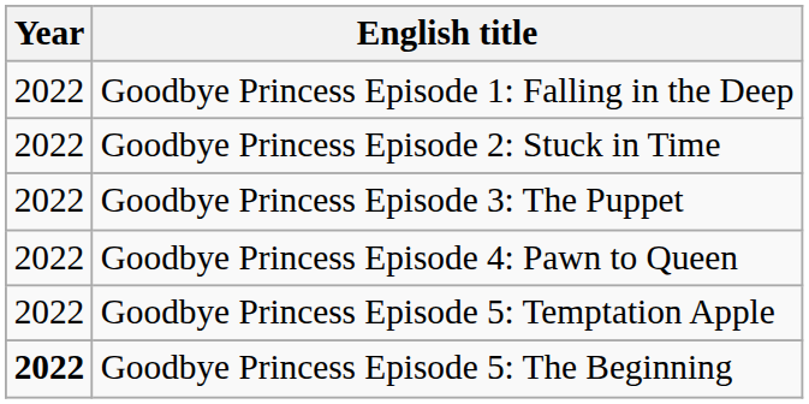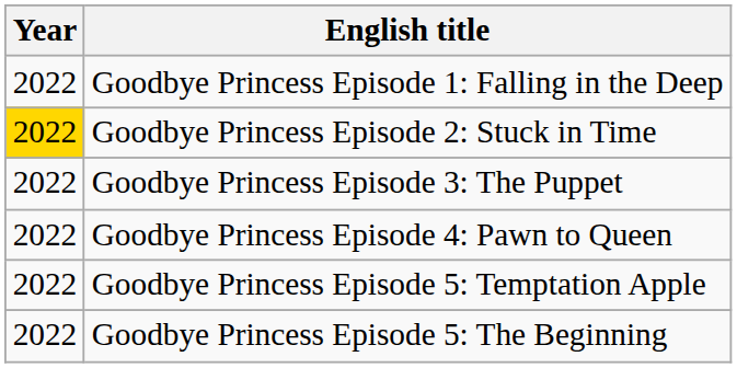Goodbye Princess Episode 2: Stuck in Time | Year: no background -> gold background
Goodbye Princess Episode 5: The Beginning | Year: bold -> normal
